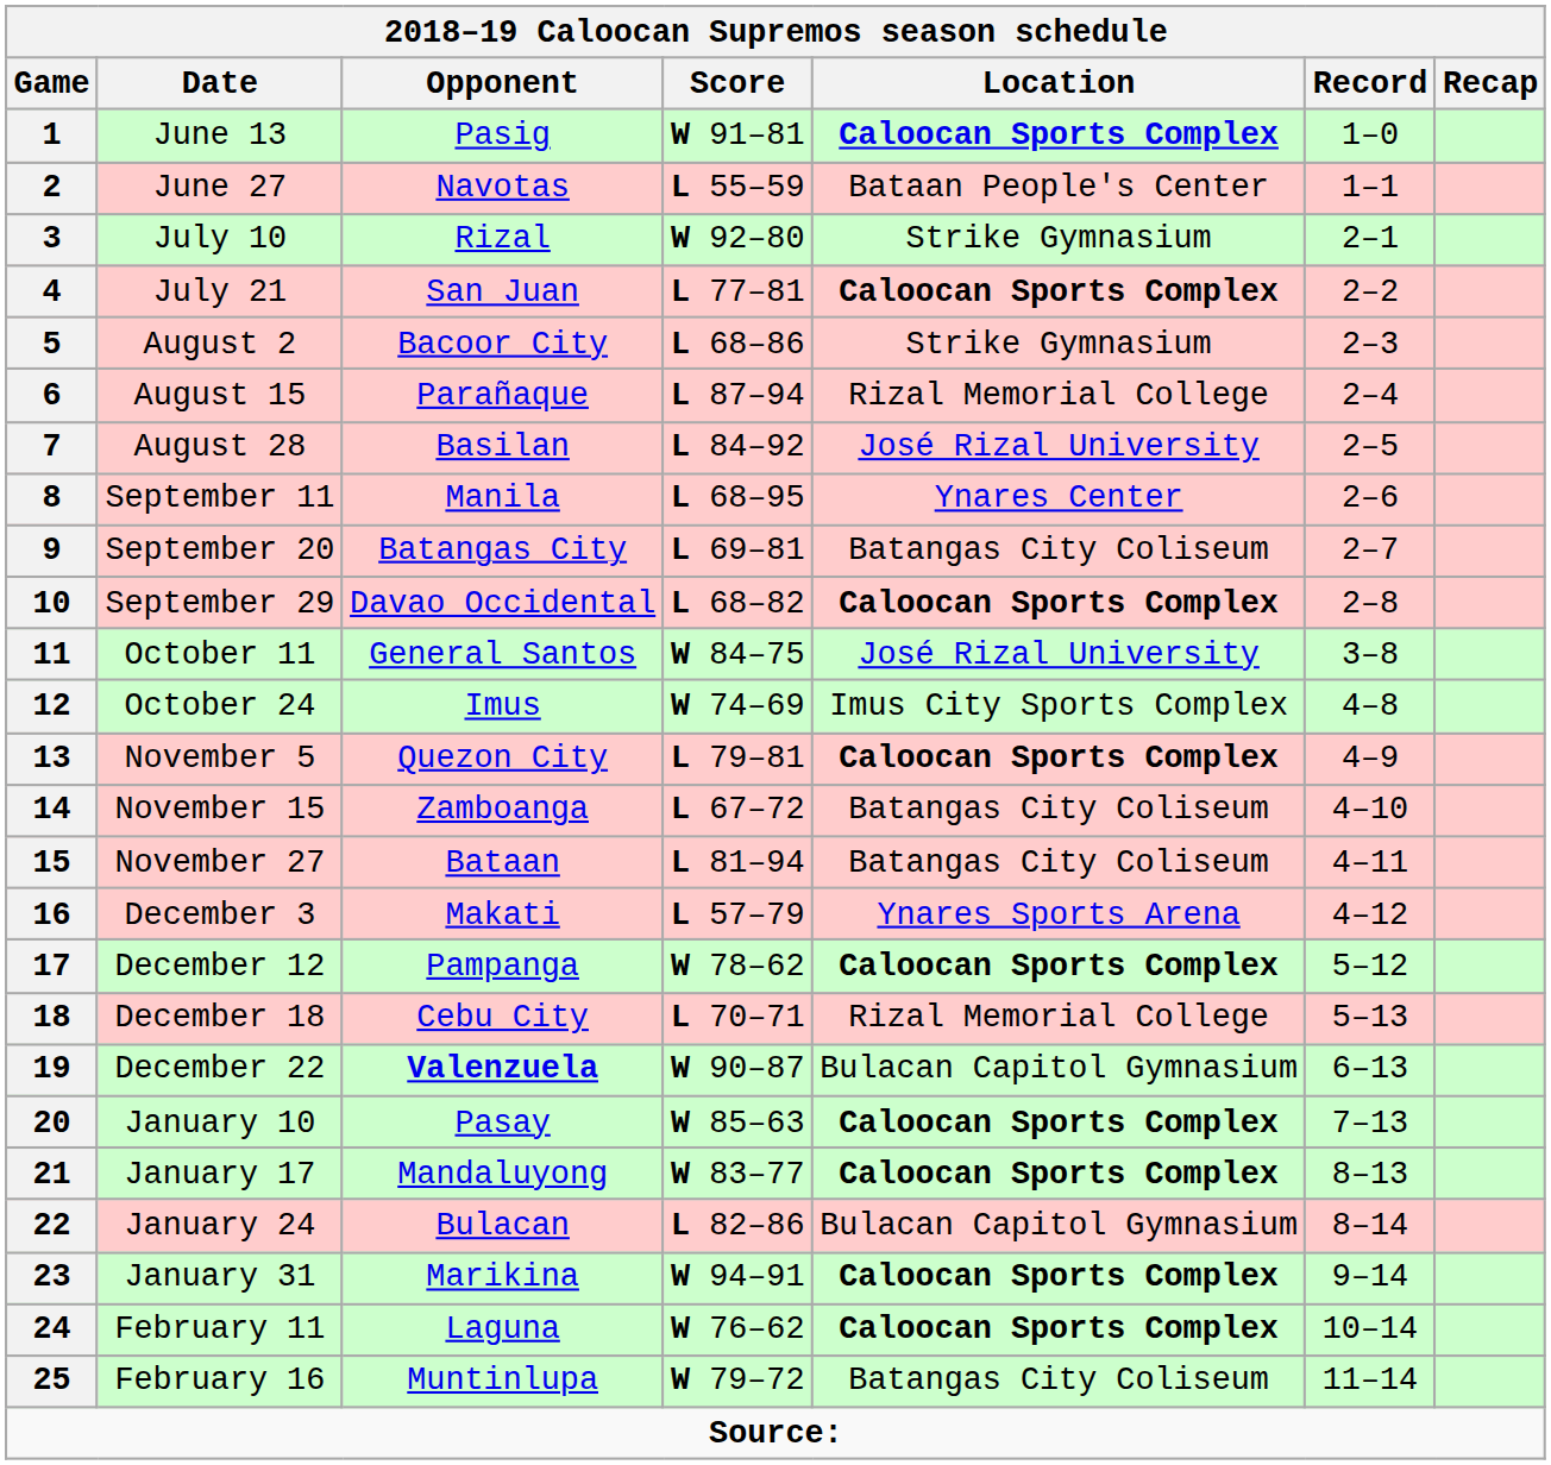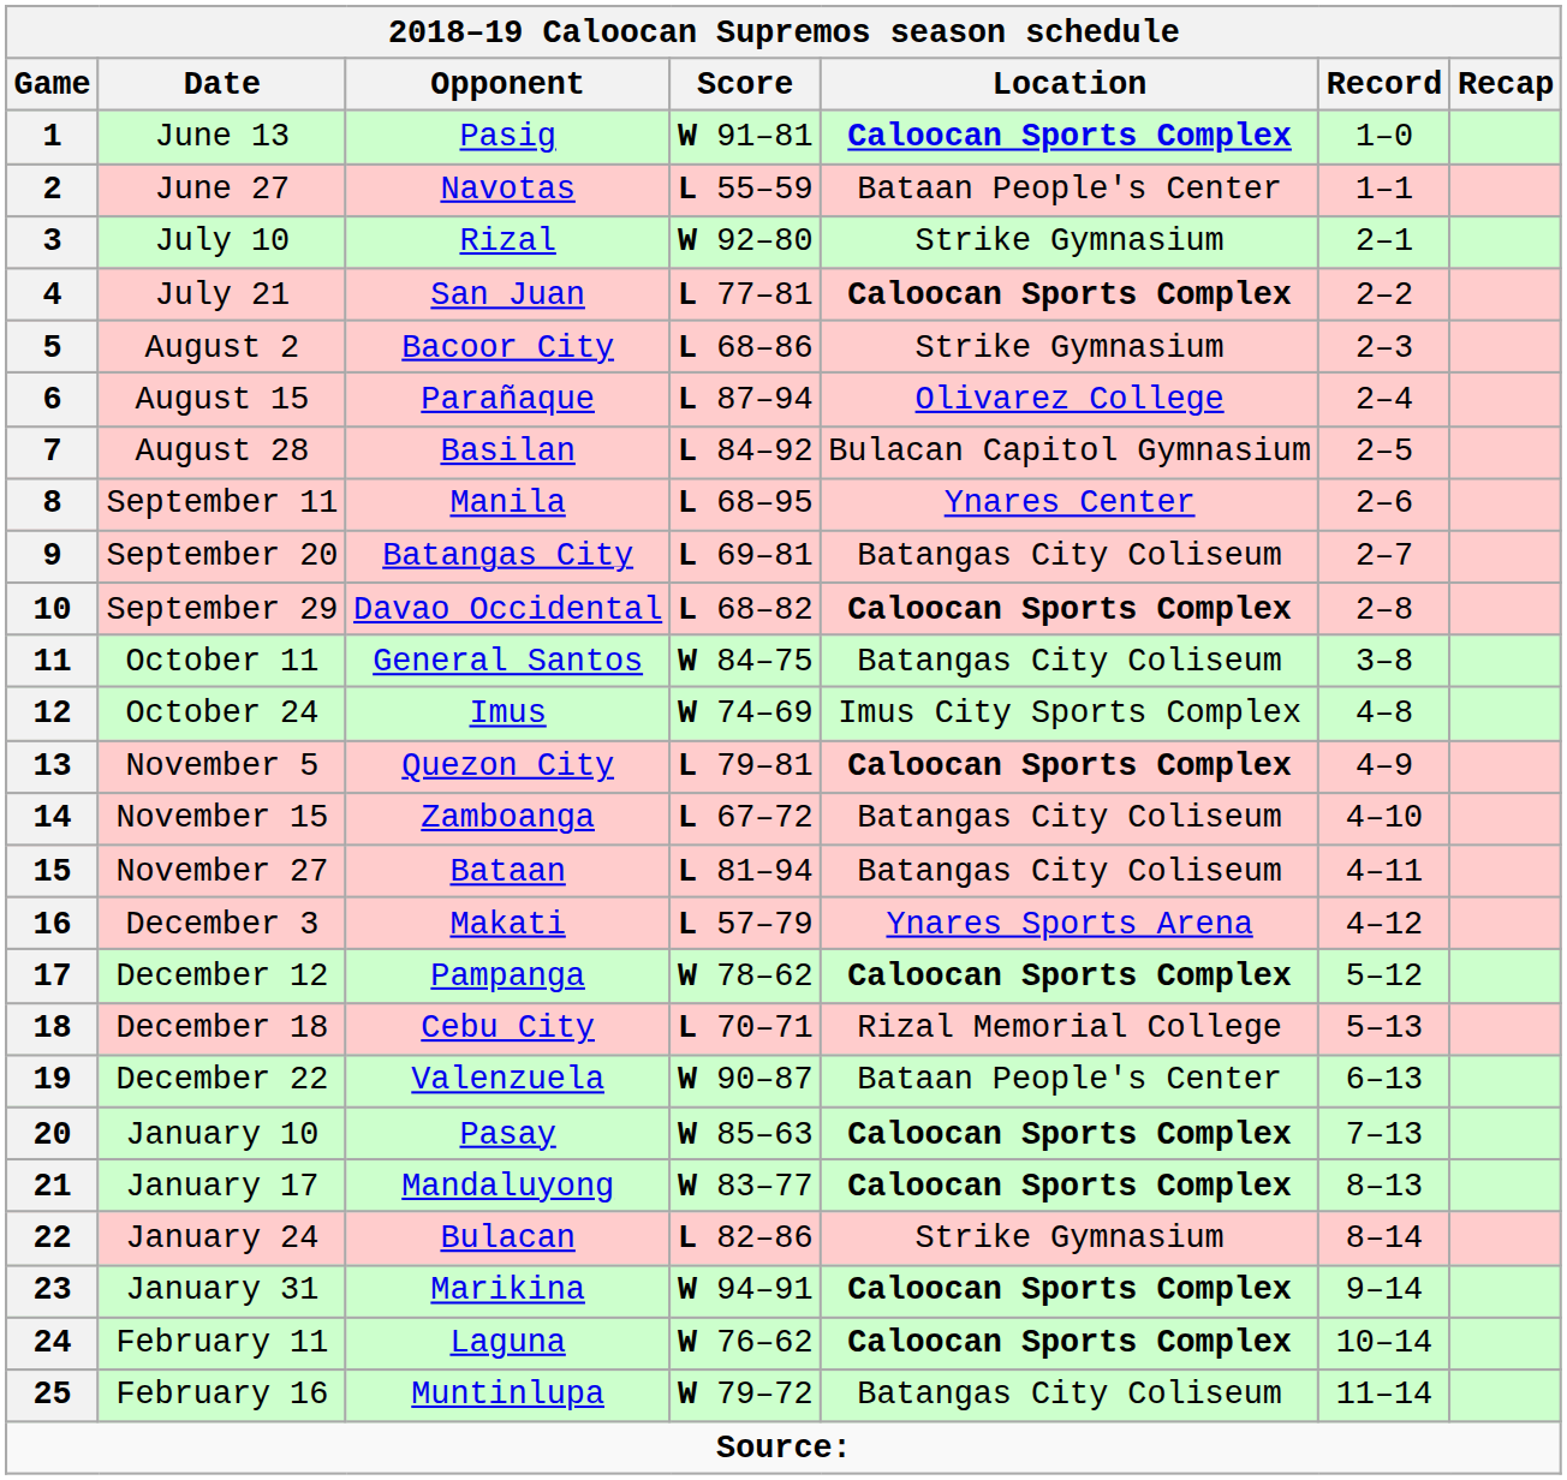6 | Location: Rizal Memorial College -> Olivarez College
7 | Location: José Rizal University -> Bulacan Capitol Gymnasium
11 | Location: José Rizal University -> Batangas City Coliseum
19 | Opponent: bold -> normal
19 | Location: Bulacan Capitol Gymnasium -> Bataan People's Center
22 | Location: Bulacan Capitol Gymnasium -> Strike Gymnasium
